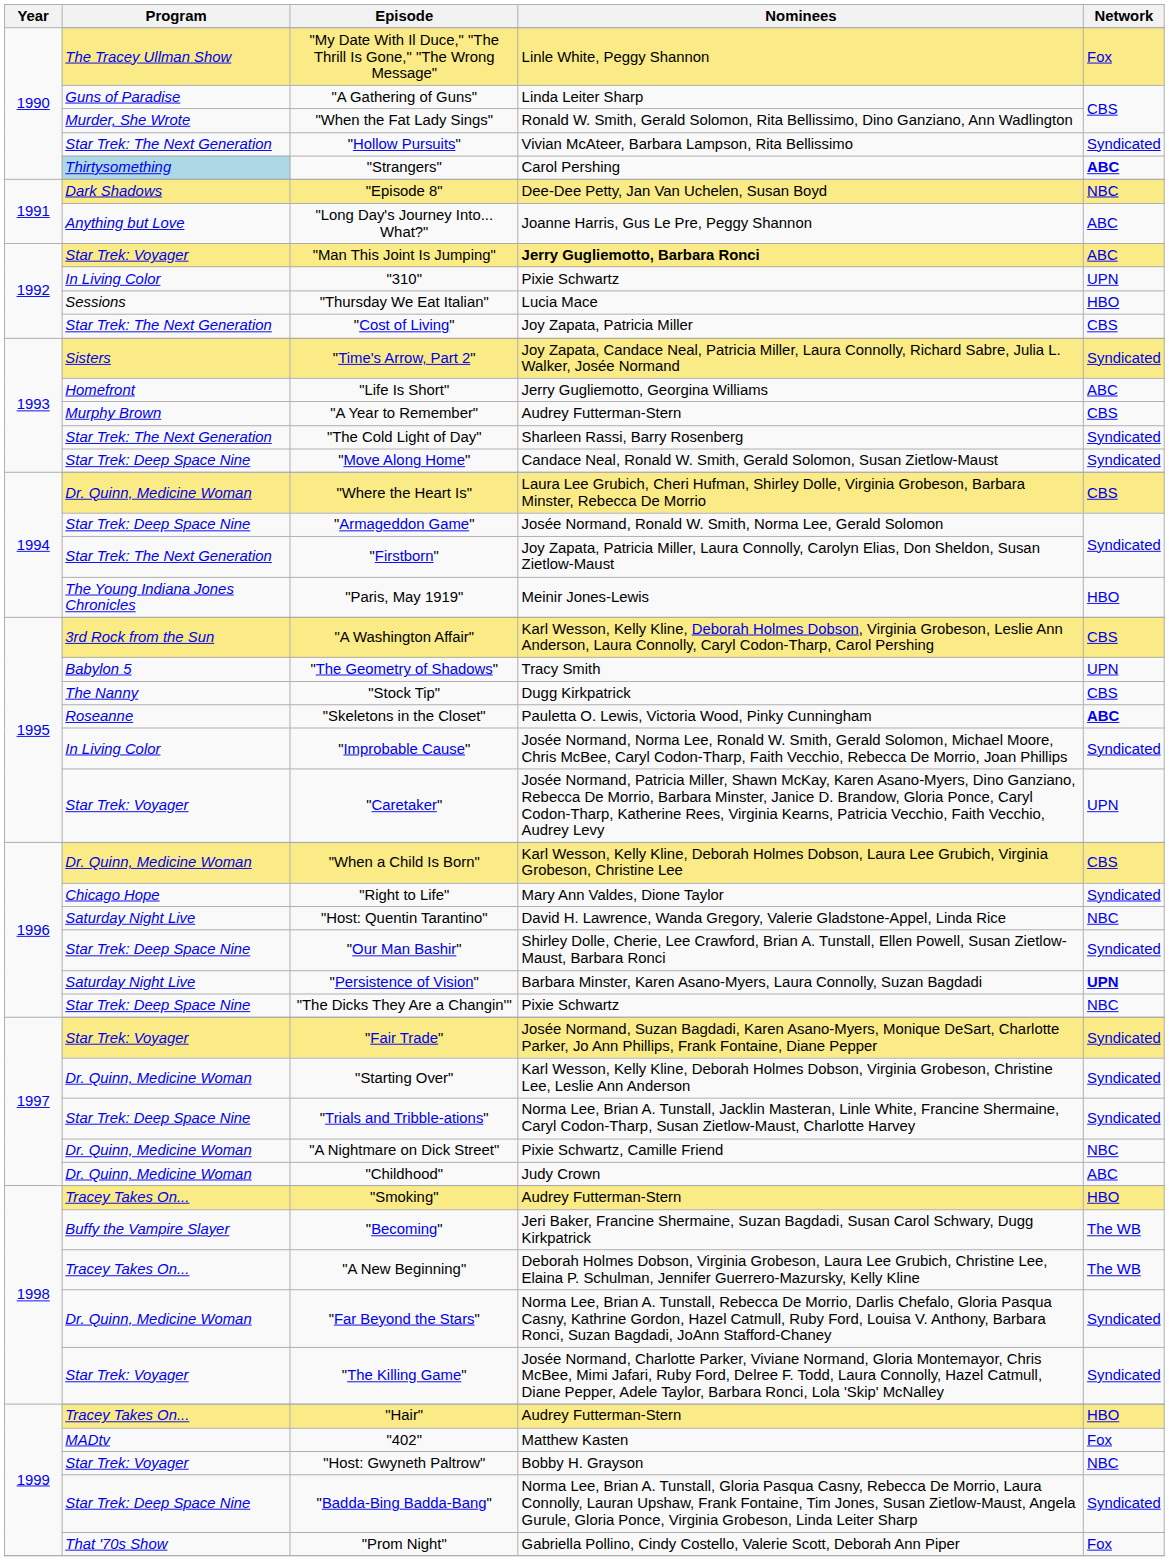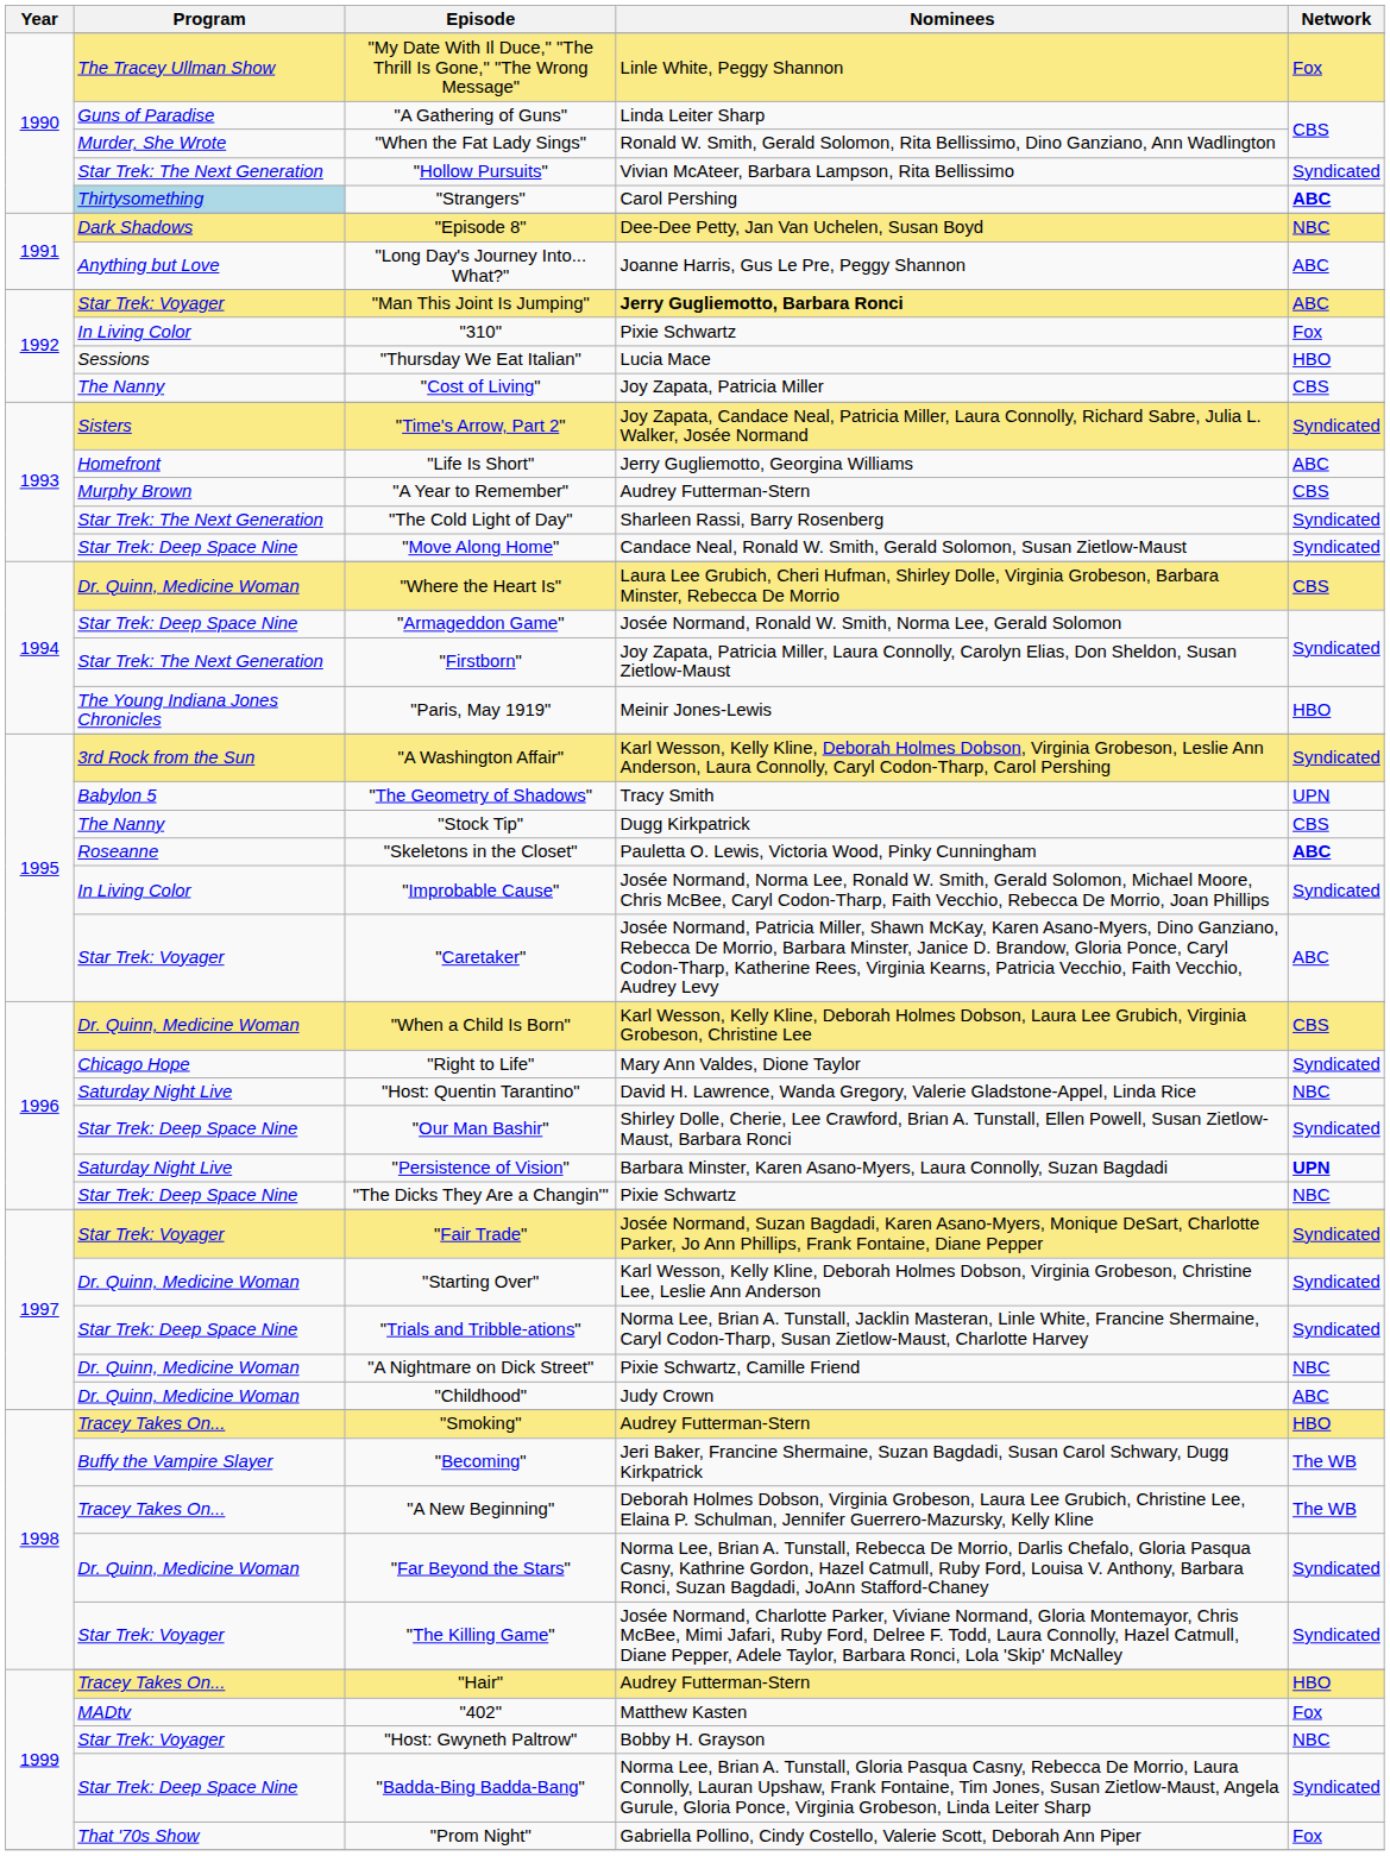"310" | Network: UPN -> Fox
"Cost of Living" | Program: Star Trek: The Next Generation -> The Nanny
"A Washington Affair" | Network: CBS -> Syndicated
"Caretaker" | Network: UPN -> ABC
